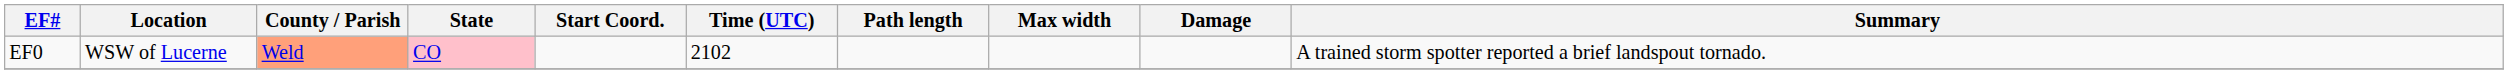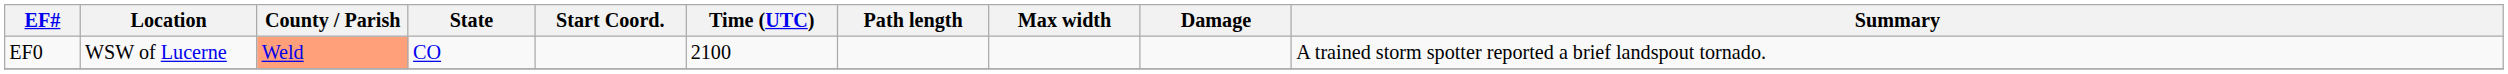EF0 | State: pink background -> no background
EF0 | Time (UTC): 2102 -> 2100
